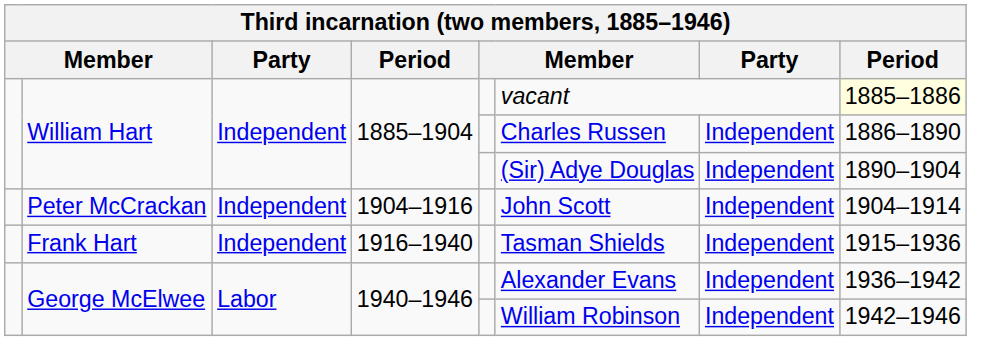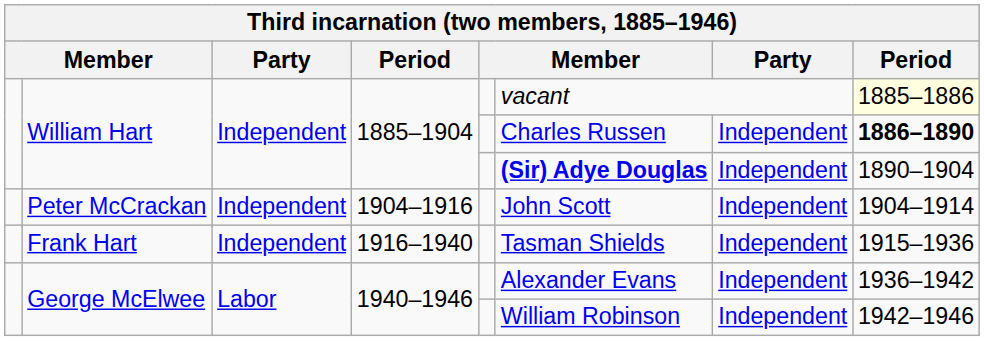row 4 | column 8: normal -> bold
row 5 | column 6: normal -> bold
